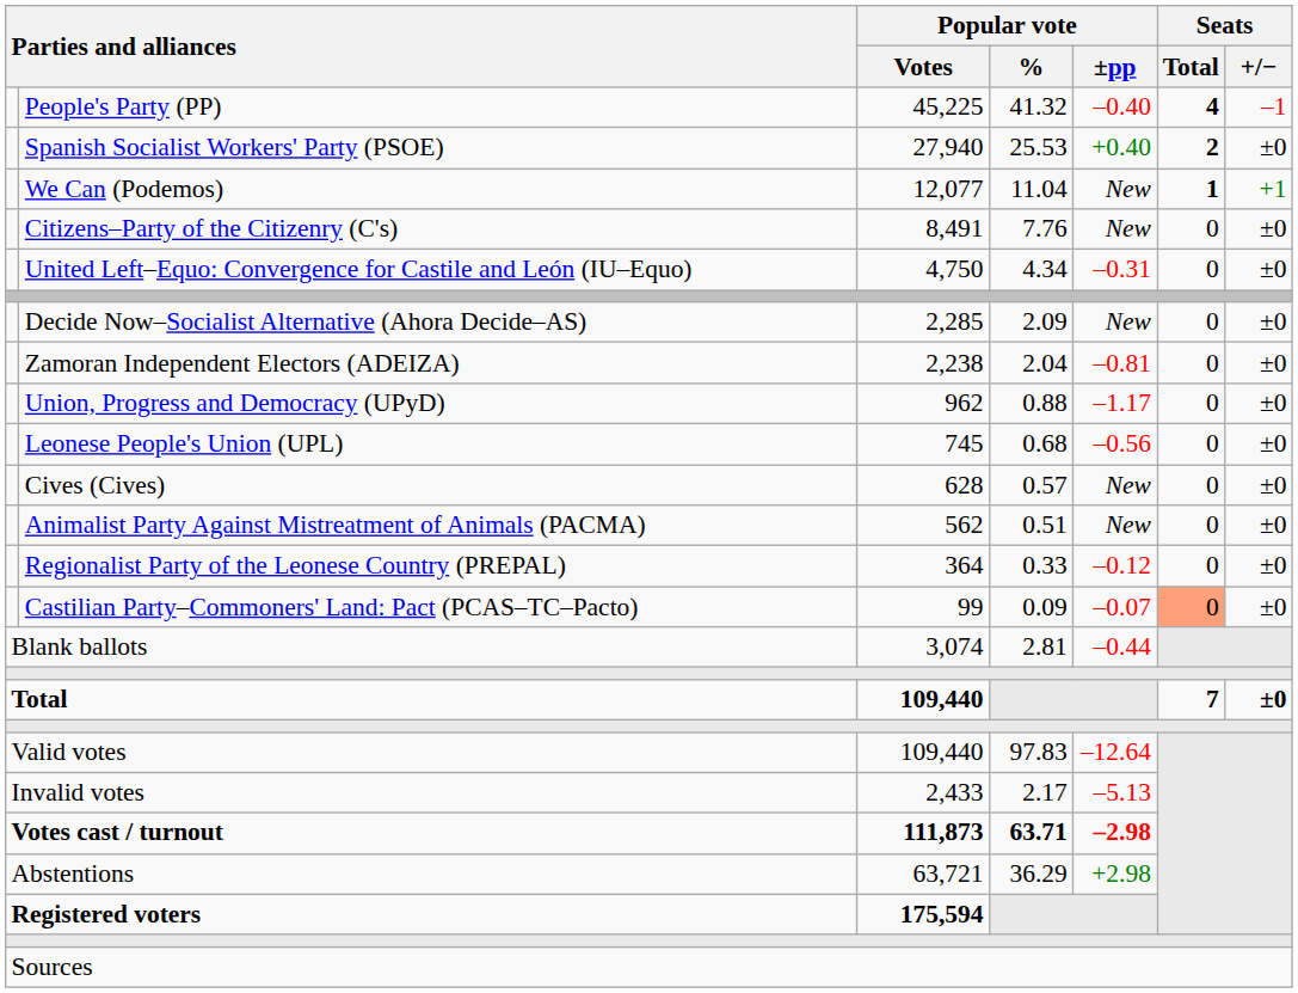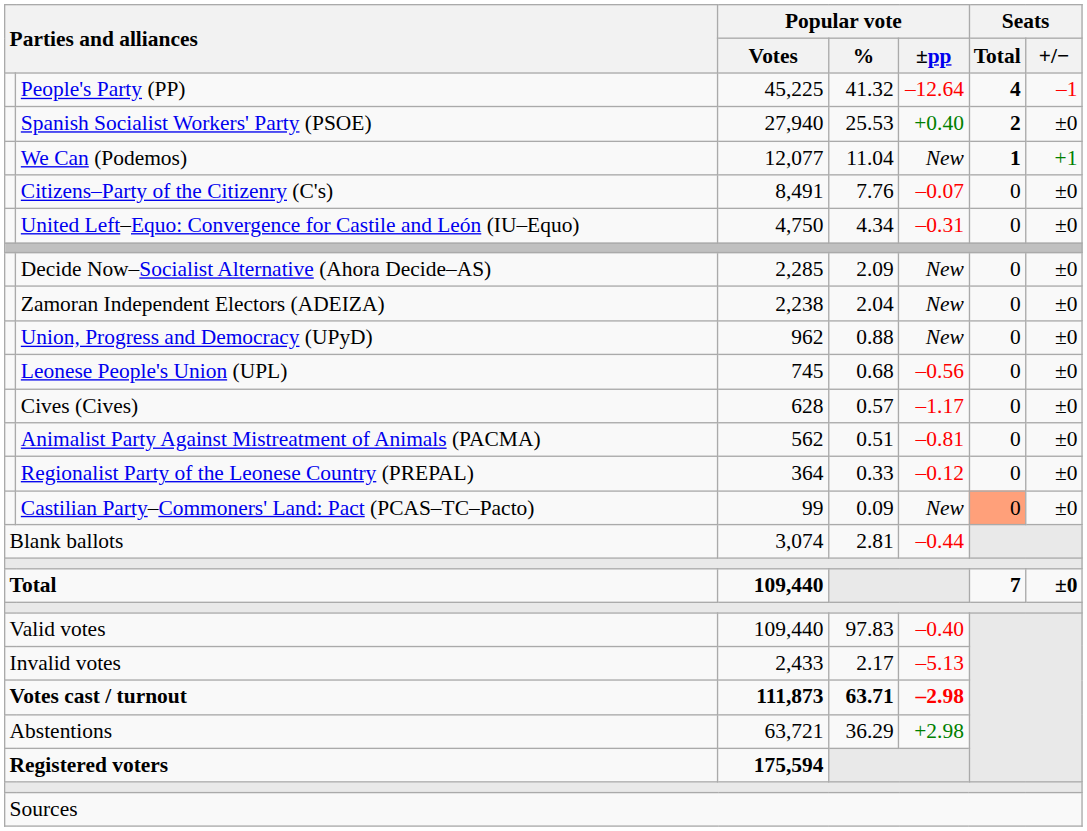People's Party (PP) | Popular vote / ±pp: –0.40 -> –12.64
Citizens–Party of the Citizenry (C's) | Popular vote / ±pp: New -> –0.07
Zamoran Independent Electors (ADEIZA) | Popular vote / ±pp: –0.81 -> New
Union, Progress and Democracy (UPyD) | Popular vote / ±pp: –1.17 -> New
Cives (Cives) | Popular vote / ±pp: New -> –1.17
Animalist Party Against Mistreatment of Animals (PACMA) | Popular vote / ±pp: New -> –0.81
Castilian Party–Commoners' Land: Pact (PCAS–TC–Pacto) | Popular vote / ±pp: –0.07 -> New
Valid votes | Popular vote / ±pp: –12.64 -> –0.40
